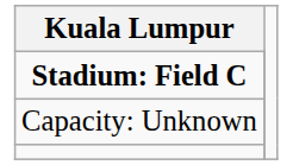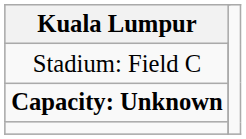Stadium: Field C | column 1: bold -> normal
Capacity: Unknown | column 1: normal -> bold
